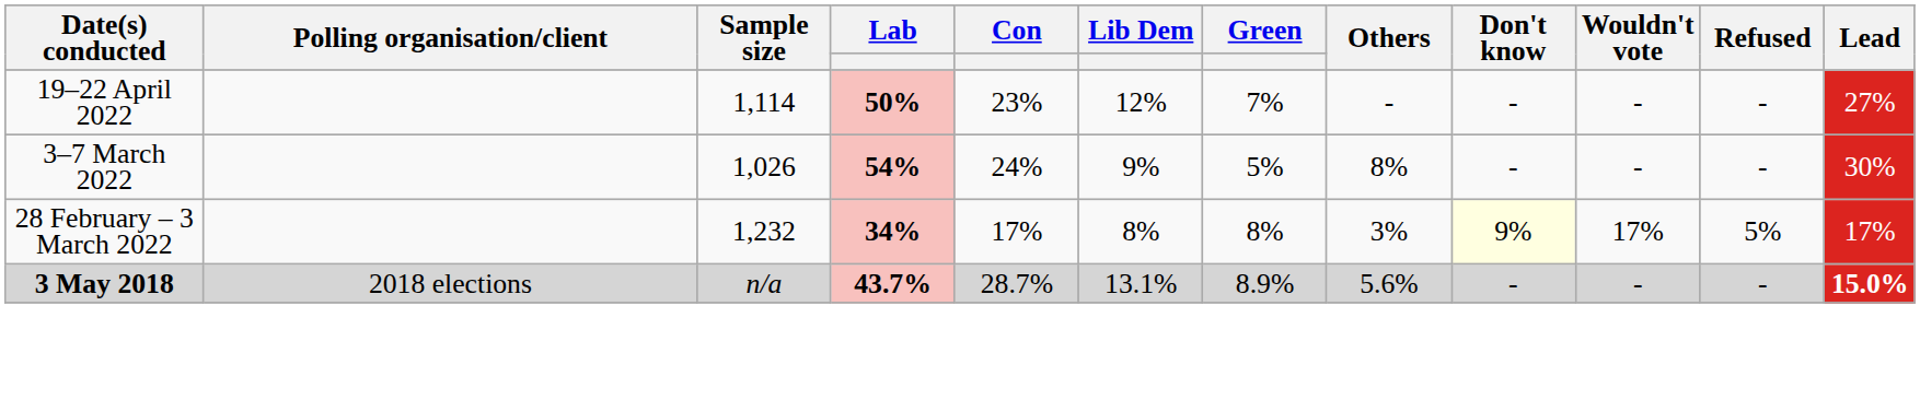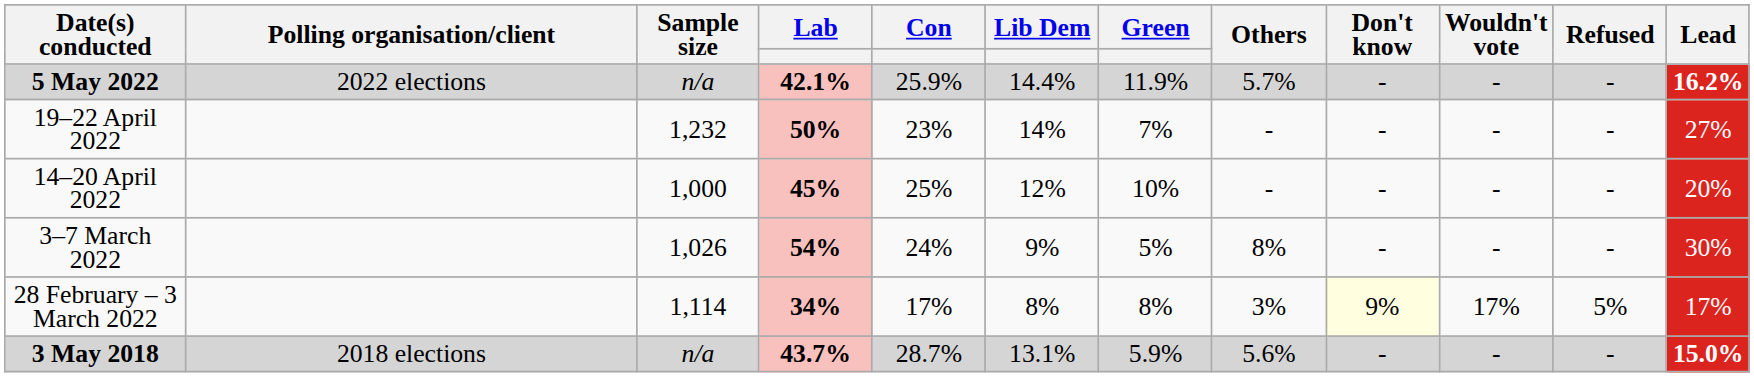+ row: 5 May 2022 | 2022 elections | n/a | 42.1% | 25.9% | 14.4% | 11.9% | 5.7% | - | - | - | 16.2%
19–22 April 2022 | Sample size: 1,114 -> 1,232
19–22 April 2022 | Lib Dem: 12% -> 14%
+ row: 14–20 April 2022 | 1,000 | 45% | 25% | 12% | 10% | - | - | - | - | 20%
28 February – 3 March 2022 | Sample size: 1,232 -> 1,114
3 May 2018 | Green: 8.9% -> 5.9%
